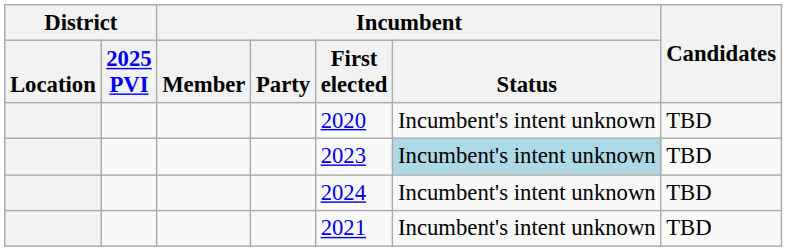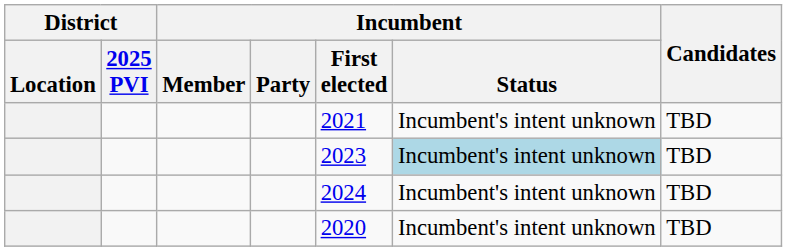row 3 | Incumbent / First elected: 2020 -> 2021
row 6 | Incumbent / First elected: 2021 -> 2020
